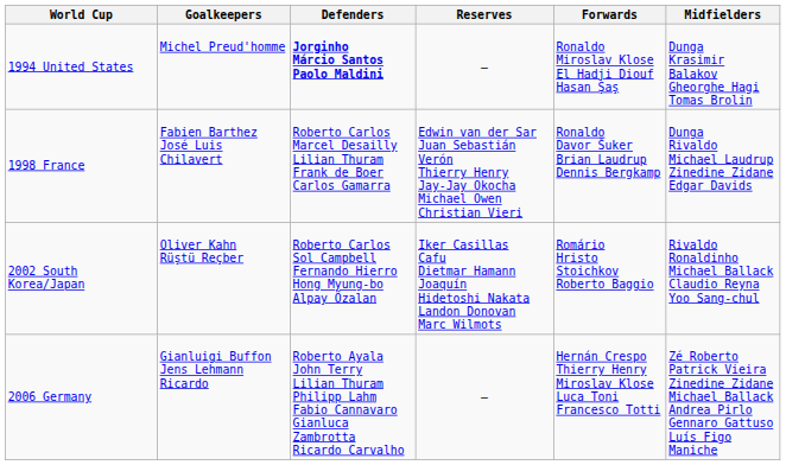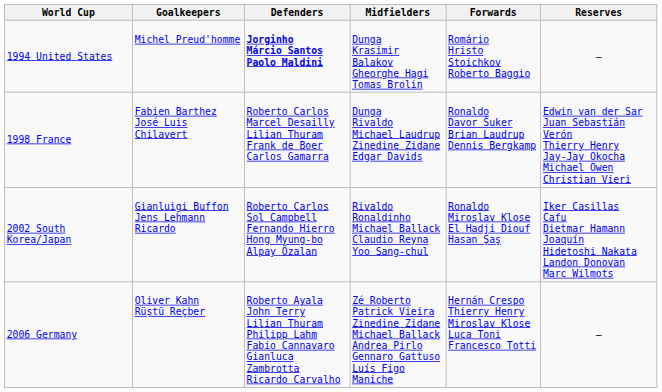columns swapped: Midfielders <-> Reserves
1994 United States | Forwards: Ronaldo Miroslav Klose El Hadji Diouf Hasan Şaş -> Romário Hristo Stoichkov Roberto Baggio
2002 South Korea/Japan | Goalkeepers: Oliver Kahn Rüştü Reçber -> Gianluigi Buffon Jens Lehmann Ricardo
2002 South Korea/Japan | Forwards: Romário Hristo Stoichkov Roberto Baggio -> Ronaldo Miroslav Klose El Hadji Diouf Hasan Şaş
2006 Germany | Goalkeepers: Gianluigi Buffon Jens Lehmann Ricardo -> Oliver Kahn Rüştü Reçber
